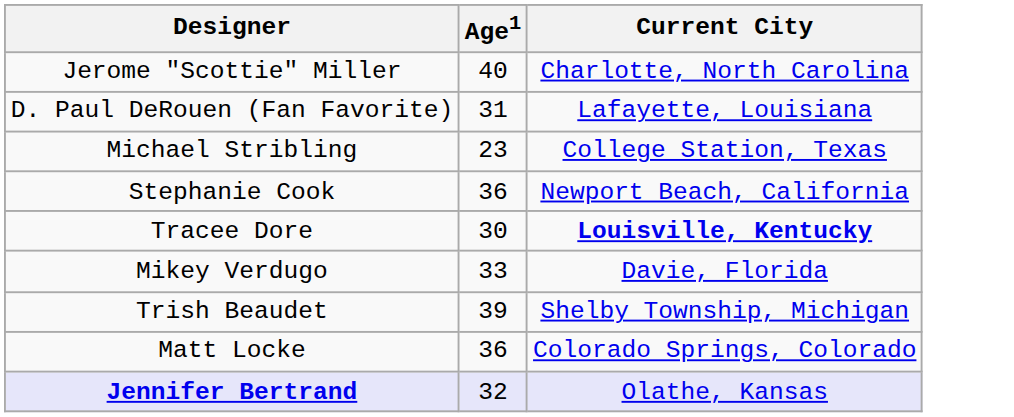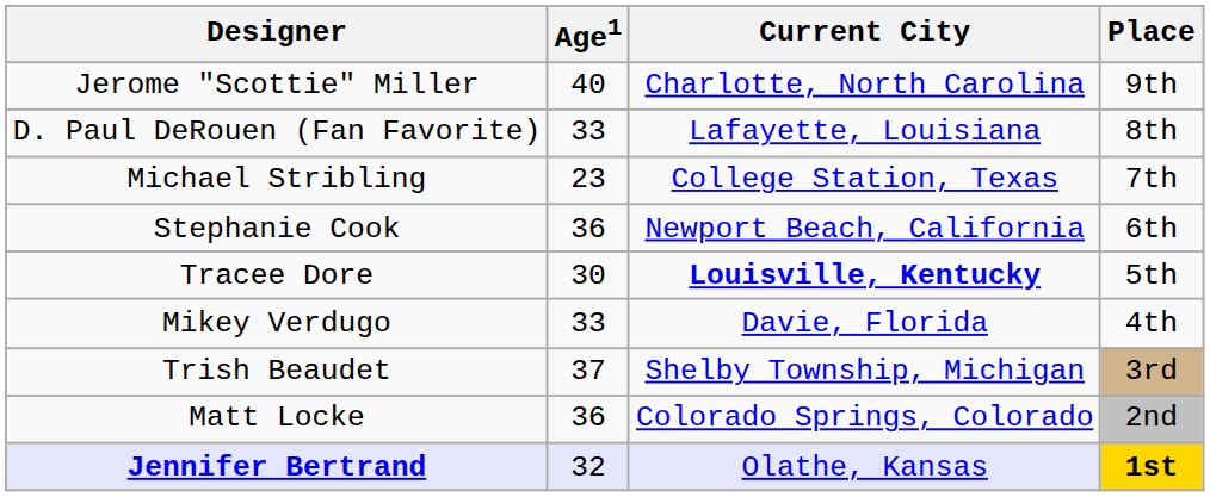+ column: Place | 9th | 8th | 7th | 6th | 5th | 4th | 3rd | 2nd | 1st
D. Paul DeRouen (Fan Favorite) | Age1: 31 -> 33
Trish Beaudet | Age1: 39 -> 37
